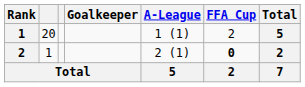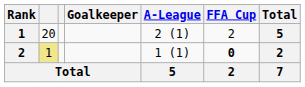row 2 | A-League: 1 (1) -> 2 (1)
row 3 | column 2: no background -> khaki background
row 3 | A-League: 2 (1) -> 1 (1)
